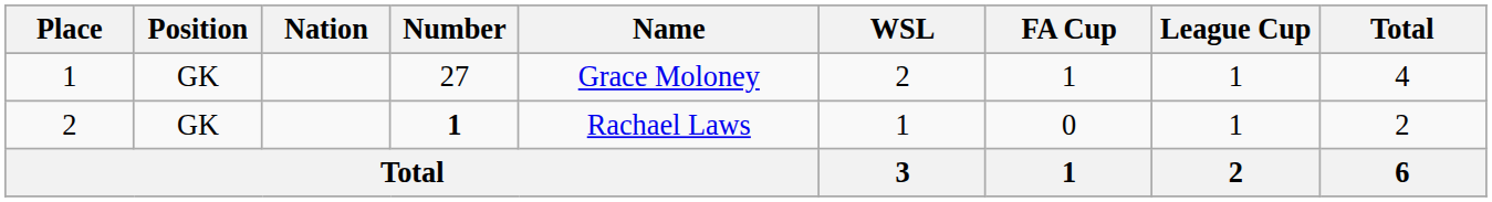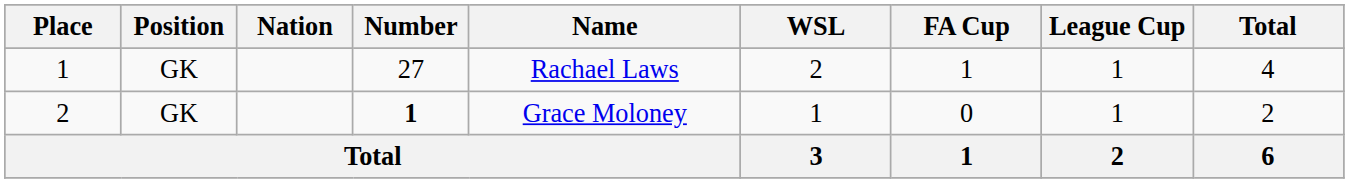row 2 | Name: Grace Moloney -> Rachael Laws
row 3 | Name: Rachael Laws -> Grace Moloney
